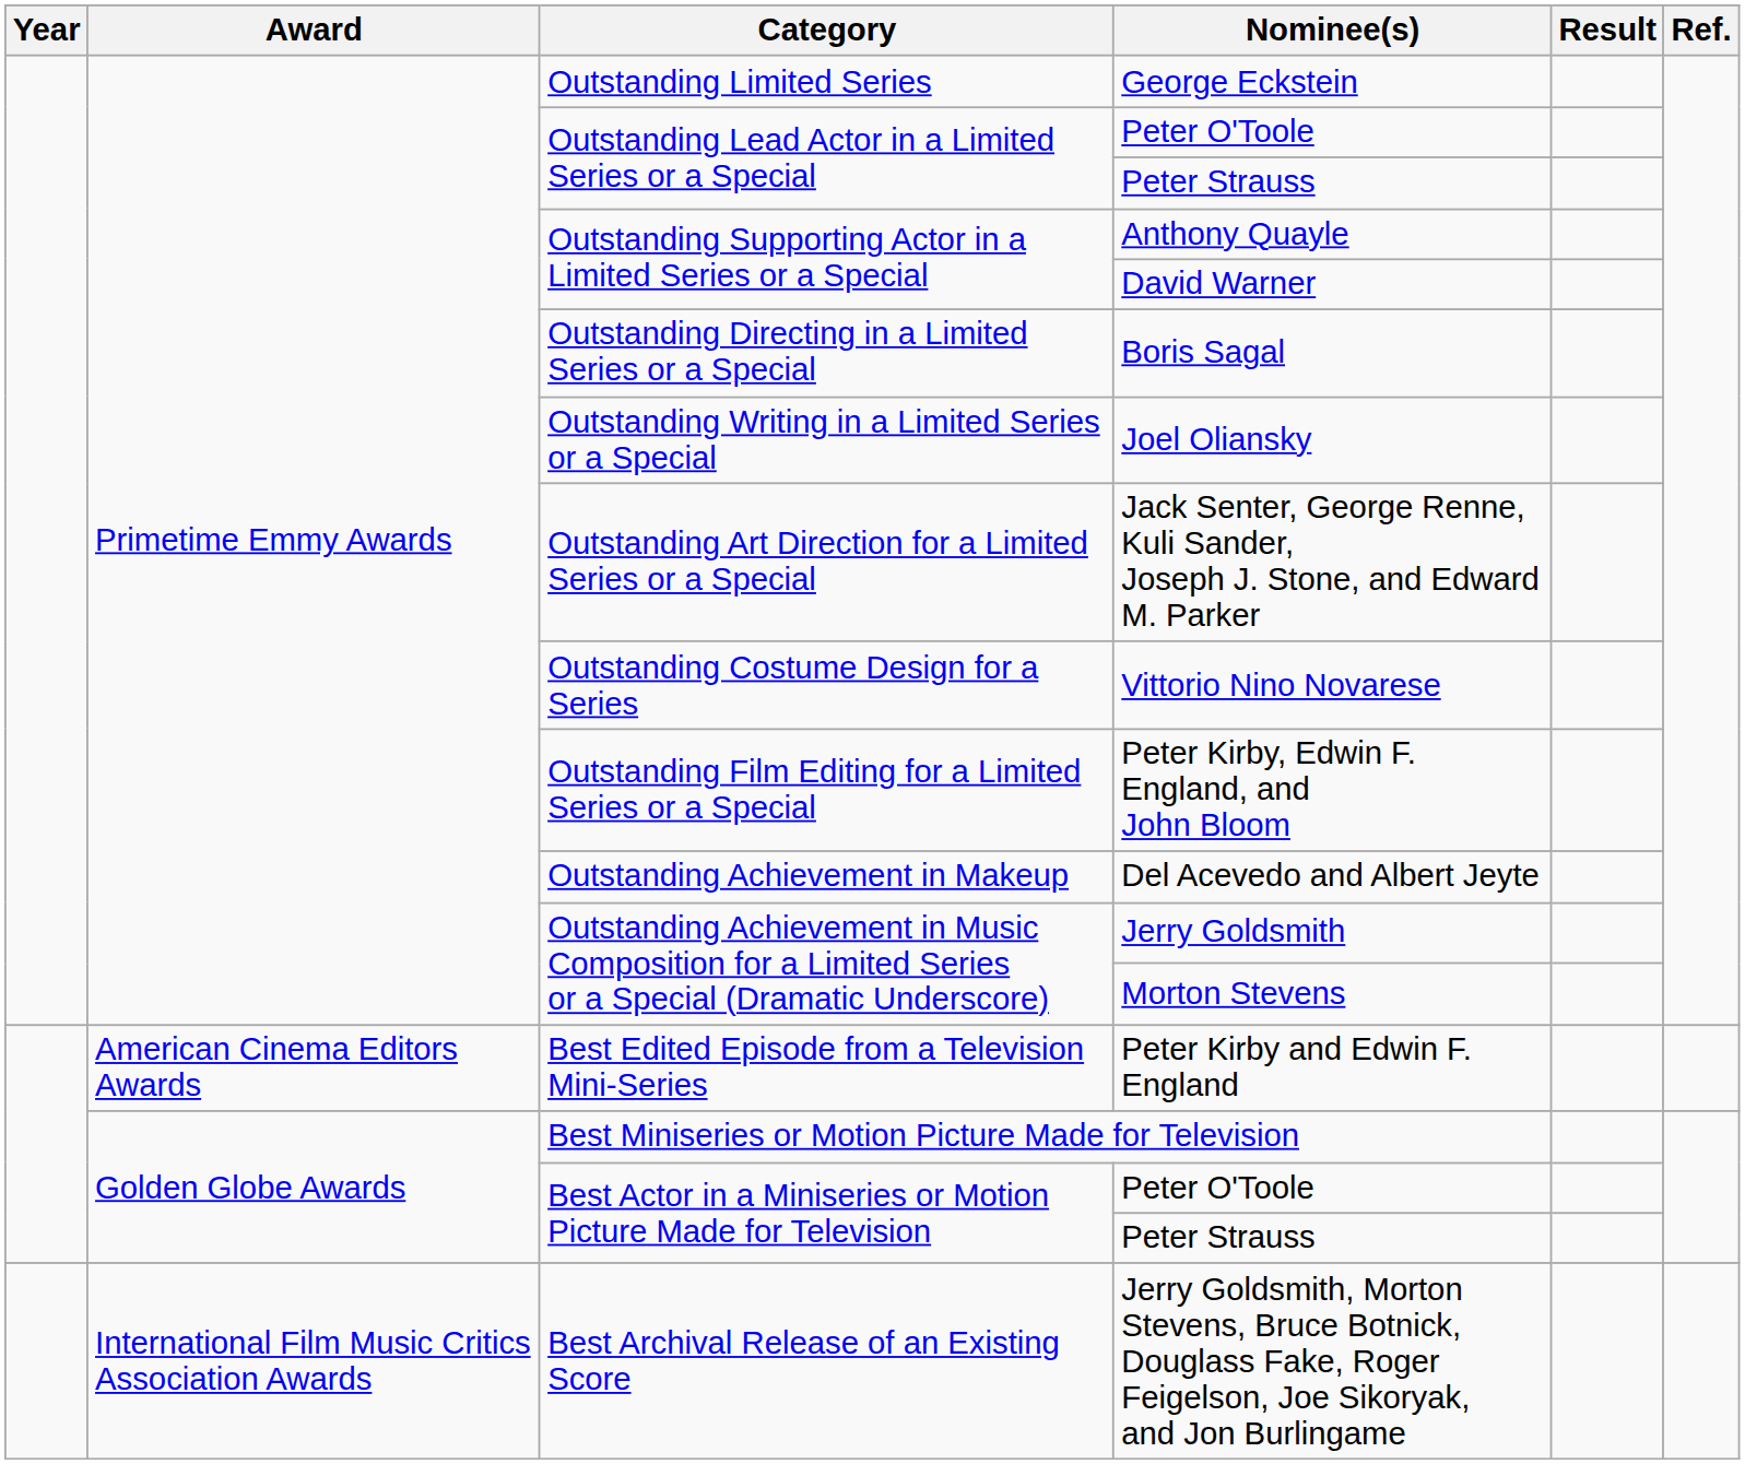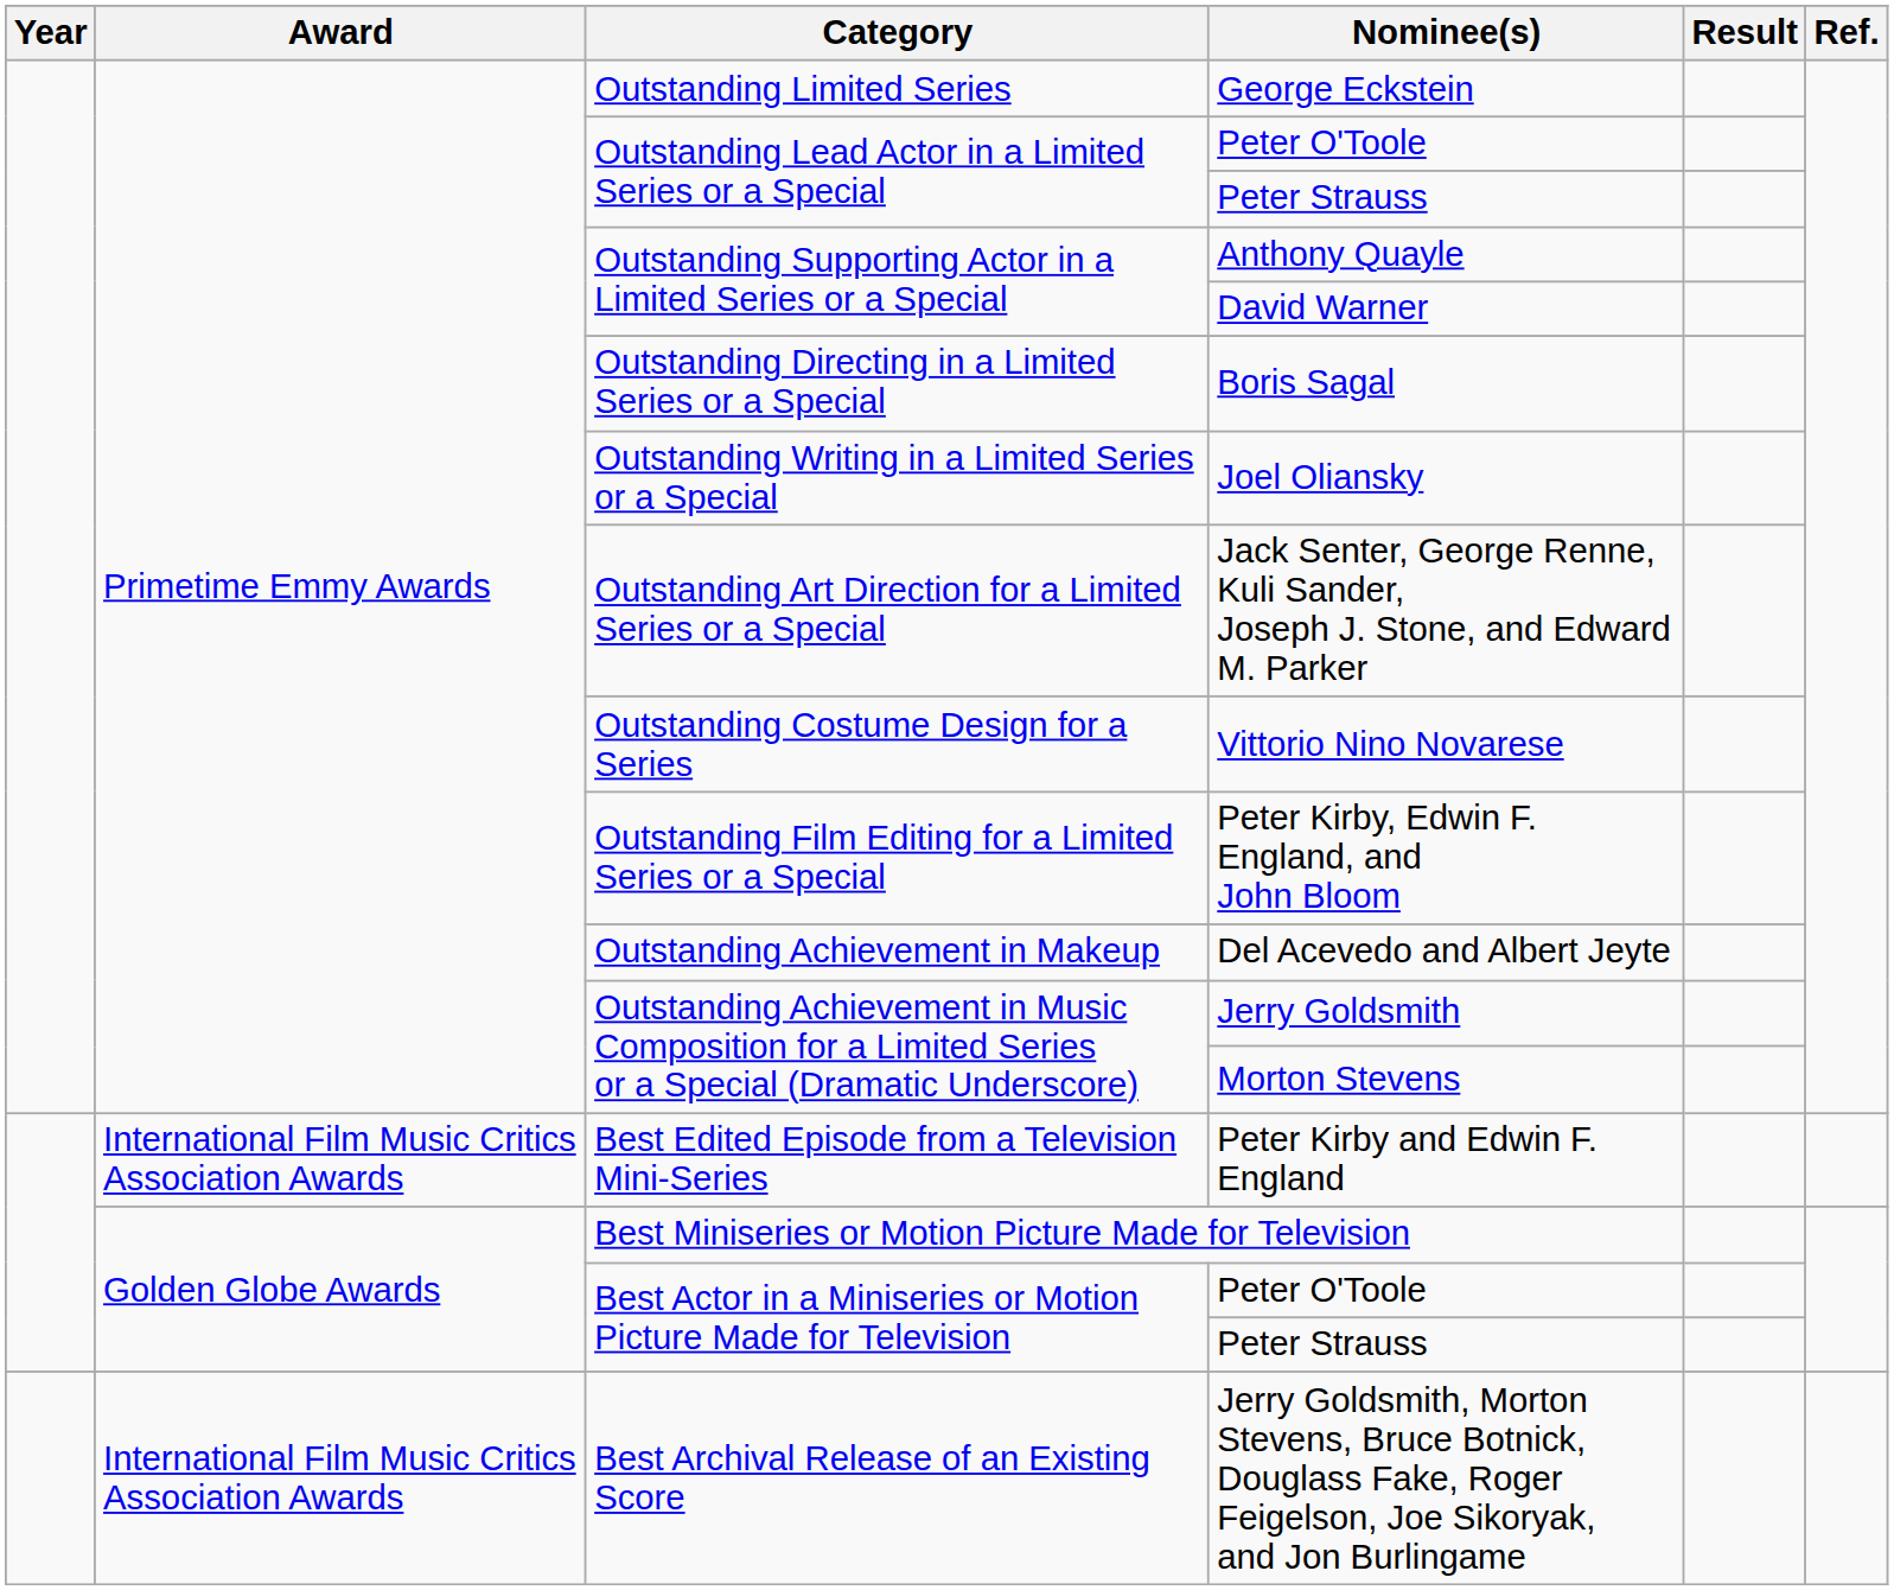Peter Kirby and Edwin F. England | Award: American Cinema Editors Awards -> International Film Music Critics Association Awards
